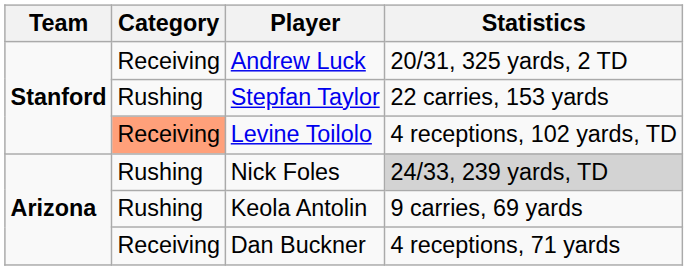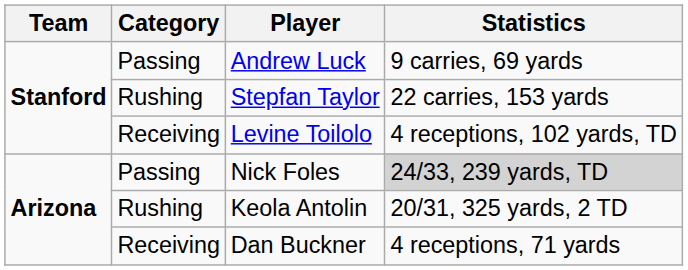Andrew Luck | Category: Receiving -> Passing
Andrew Luck | Statistics: 20/31, 325 yards, 2 TD -> 9 carries, 69 yards
Levine Toilolo | Category: lightsalmon background -> no background
Nick Foles | Category: Rushing -> Passing
Keola Antolin | Statistics: 9 carries, 69 yards -> 20/31, 325 yards, 2 TD
